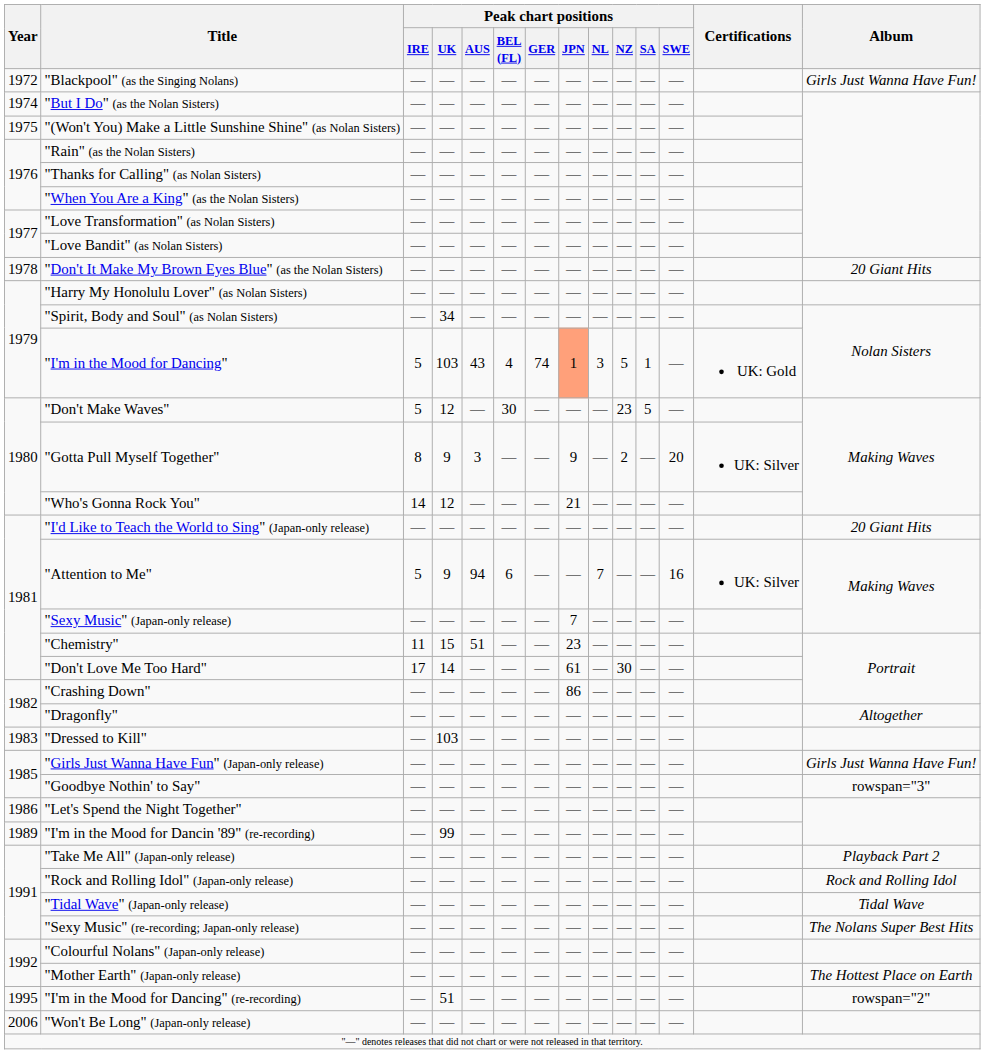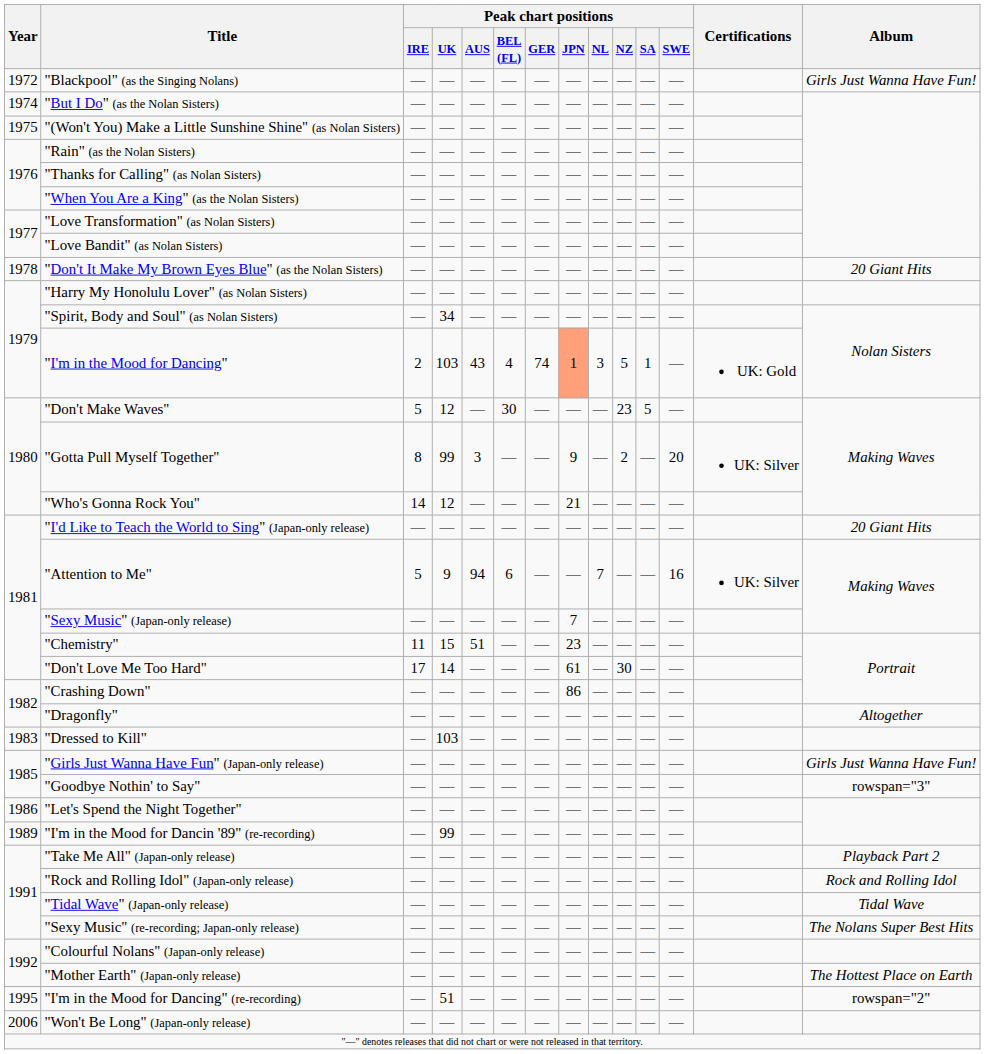"I'm in the Mood for Dancing" | Peak chart positions / IRE: 5 -> 2
"Gotta Pull Myself Together" | Peak chart positions / UK: 9 -> 99
